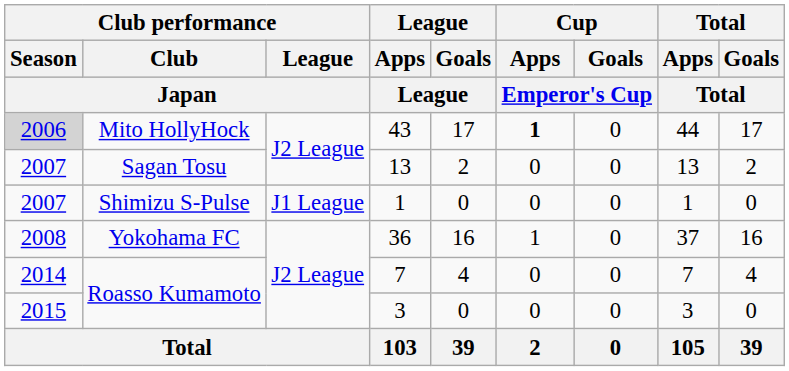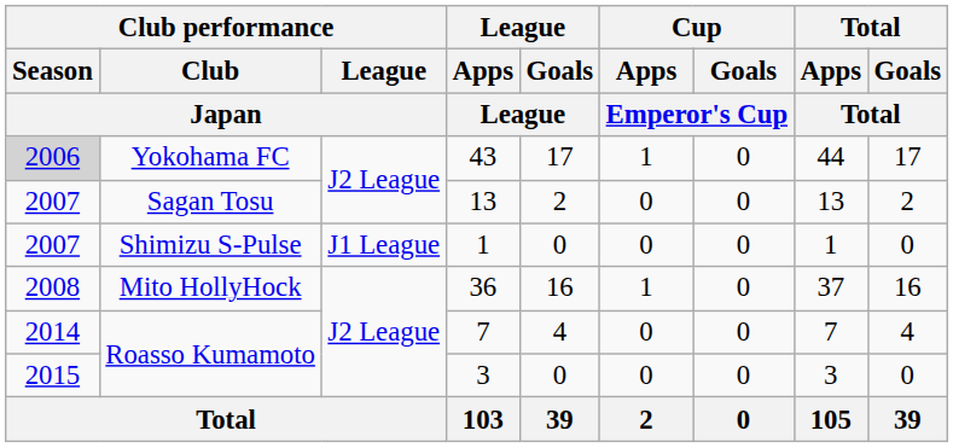43 | Club performance / Club / Japan: Mito HollyHock -> Yokohama FC
43 | Cup / Apps / Emperor's Cup: bold -> normal
36 | Club performance / Club / Japan: Yokohama FC -> Mito HollyHock
